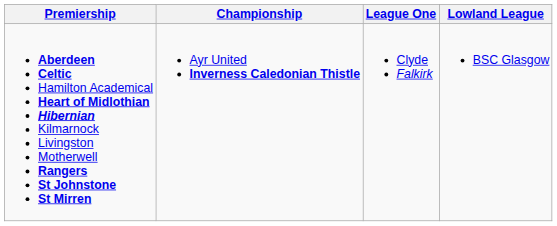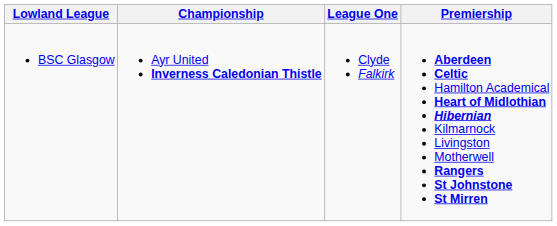columns swapped: Premiership <-> Lowland League
